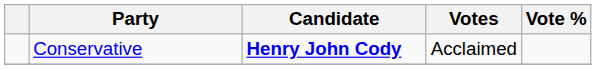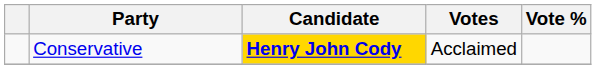Conservative | Candidate: no background -> gold background
